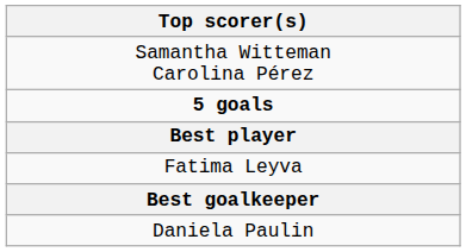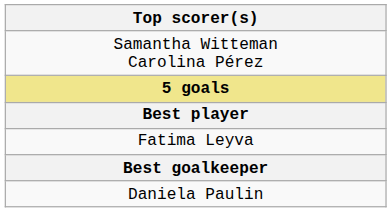row 3 | column 1: no background -> khaki background
